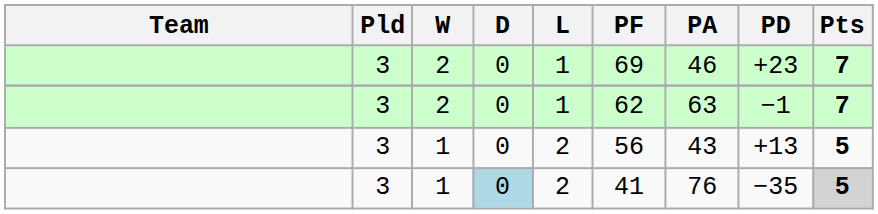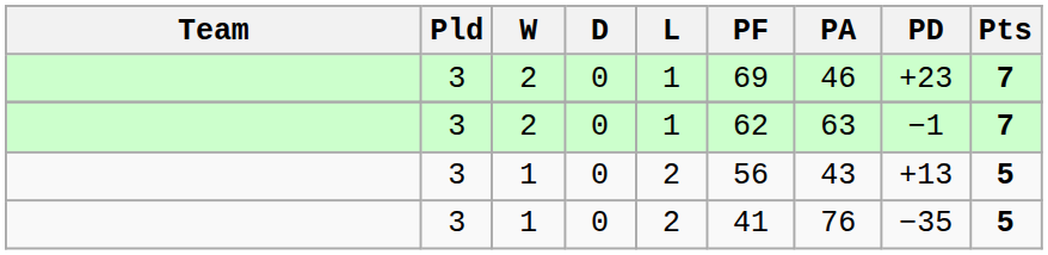row 5 | D: lightblue background -> no background
row 5 | Pts: lightgrey background -> no background
